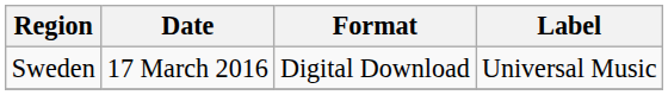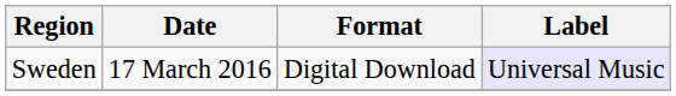Sweden | Label: no background -> lavender background
